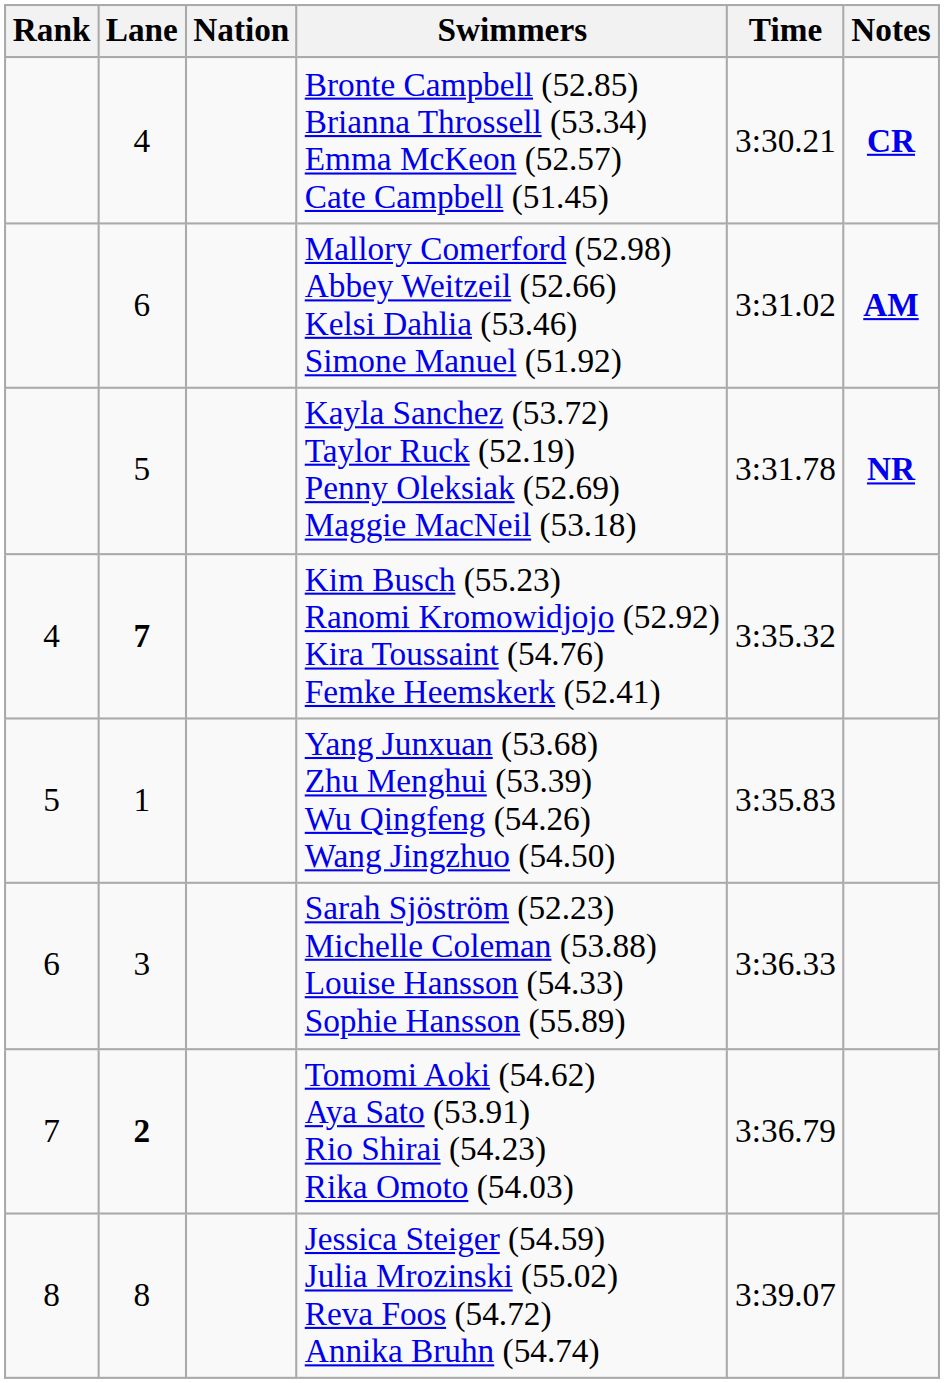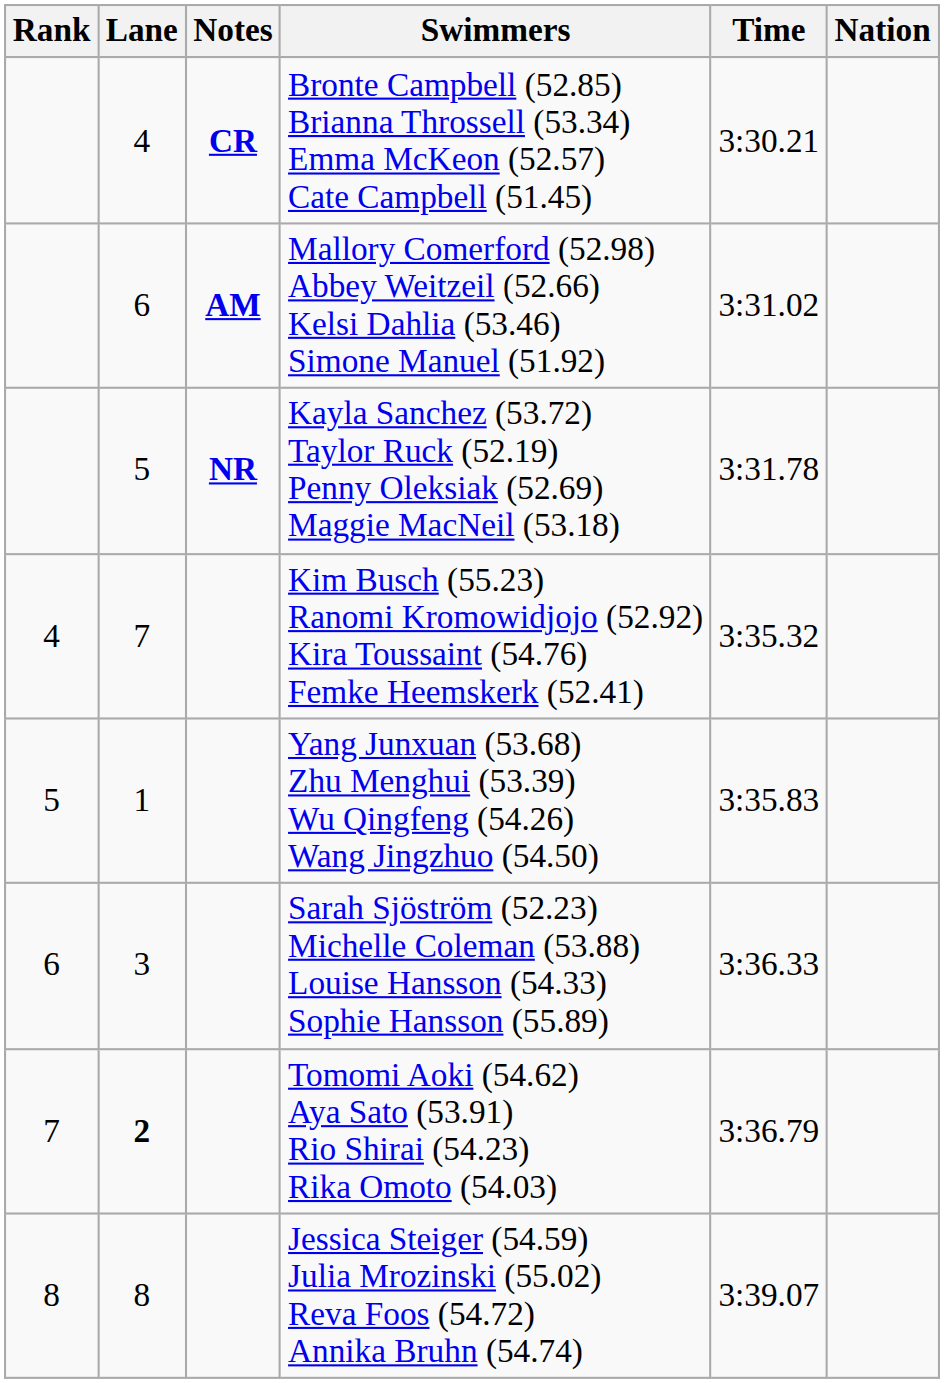columns swapped: Nation <-> Notes
row 5 | Lane: bold -> normal
